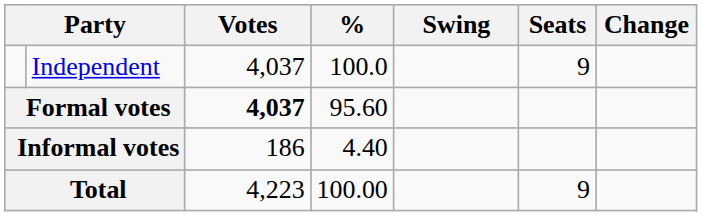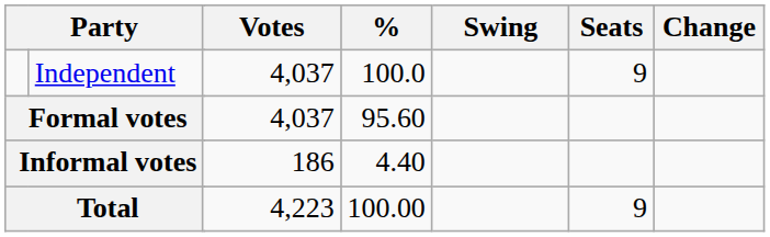Formal votes | Votes: bold -> normal
